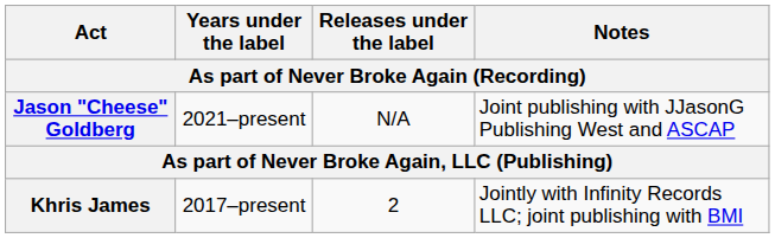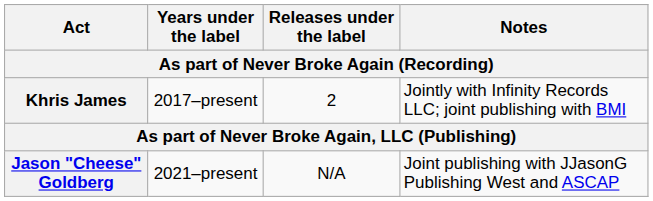rows swapped: Khris James <-> Jason "Cheese" Goldberg
